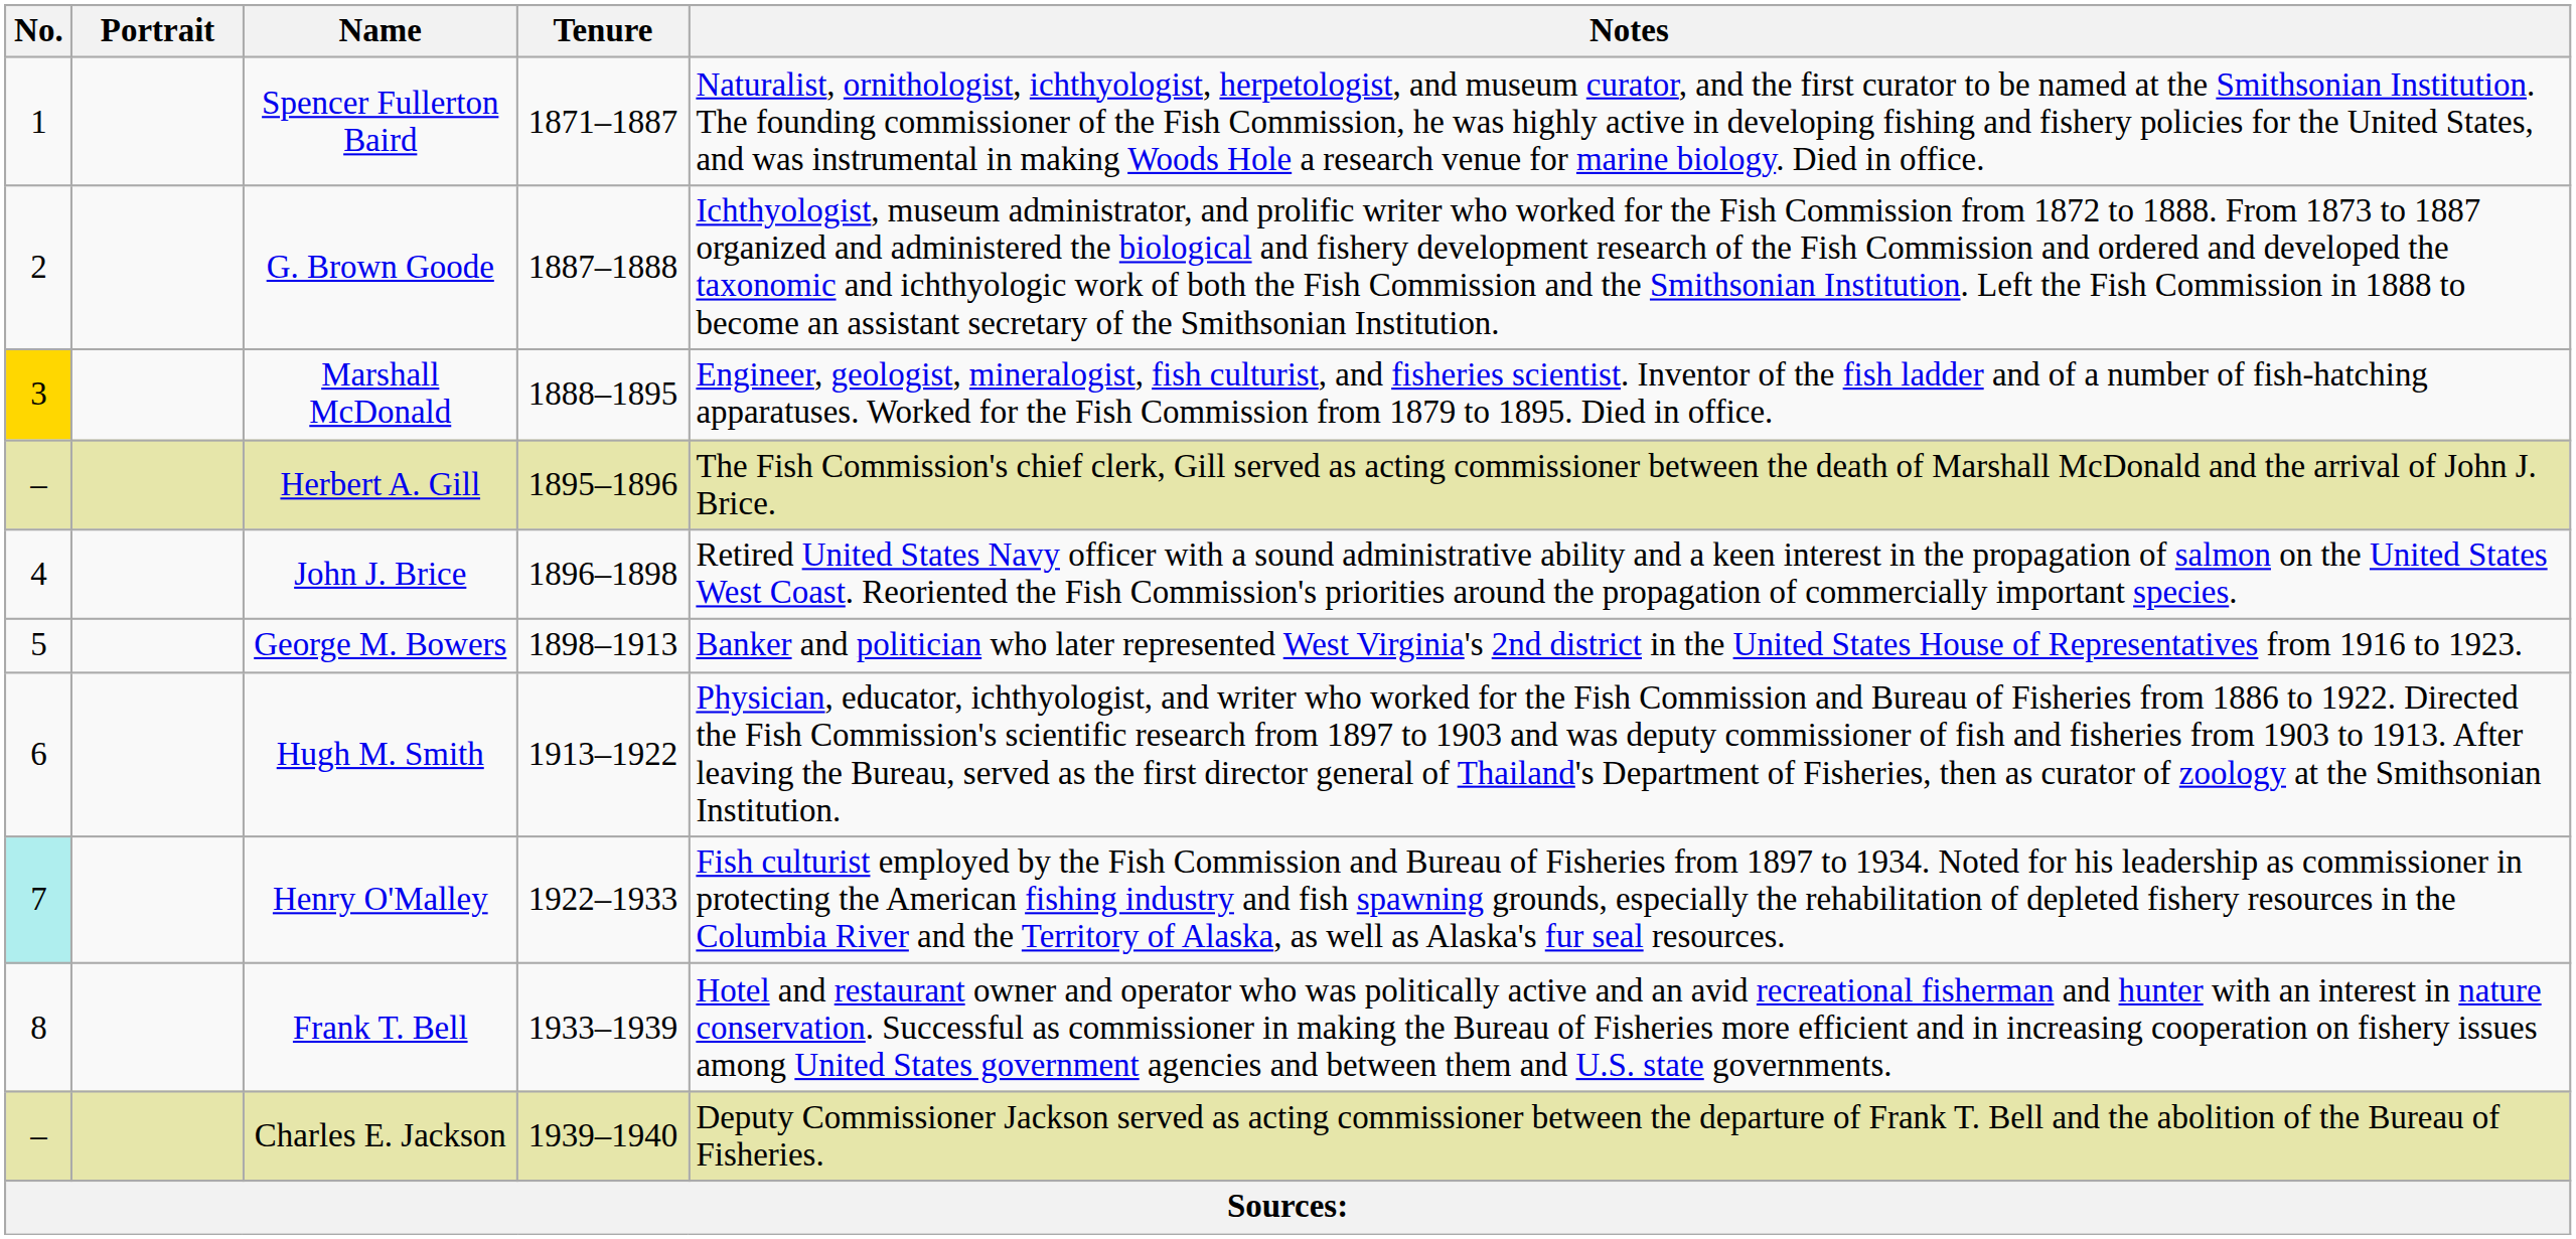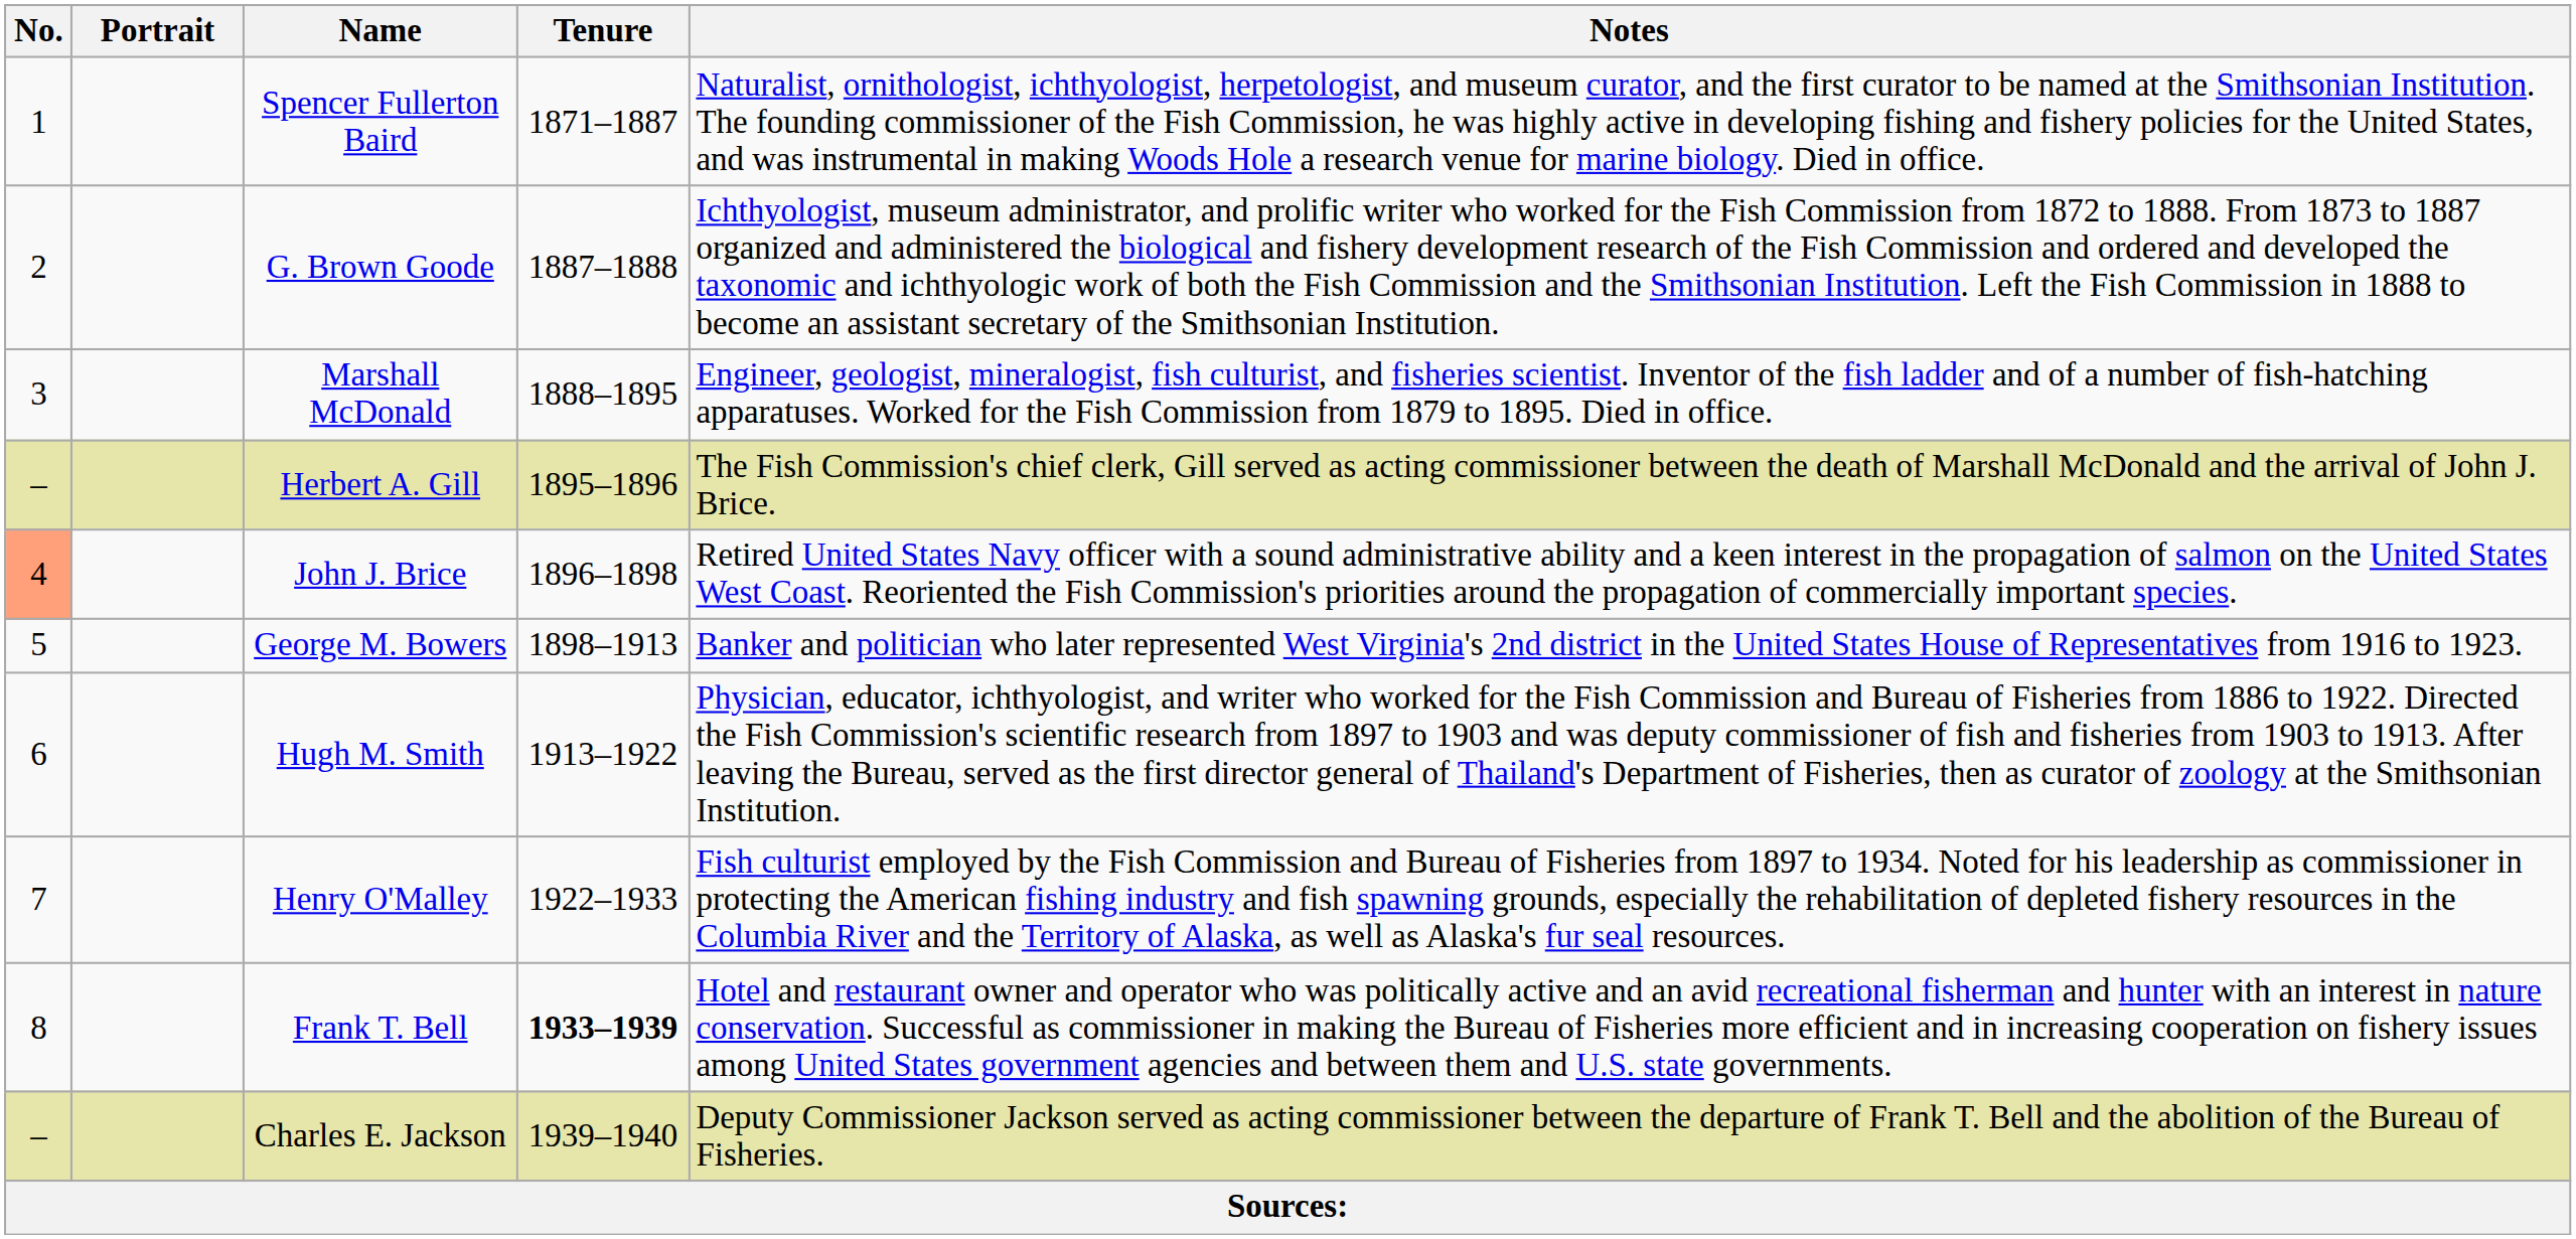Marshall McDonald | No.: gold background -> no background
John J. Brice | No.: no background -> lightsalmon background
Henry O'Malley | No.: paleturquoise background -> no background
Frank T. Bell | Tenure: normal -> bold
